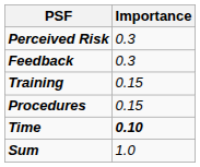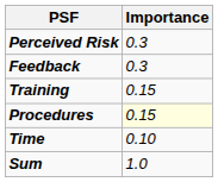Procedures | Importance: no background -> lightyellow background
Time | Importance: bold -> normal
